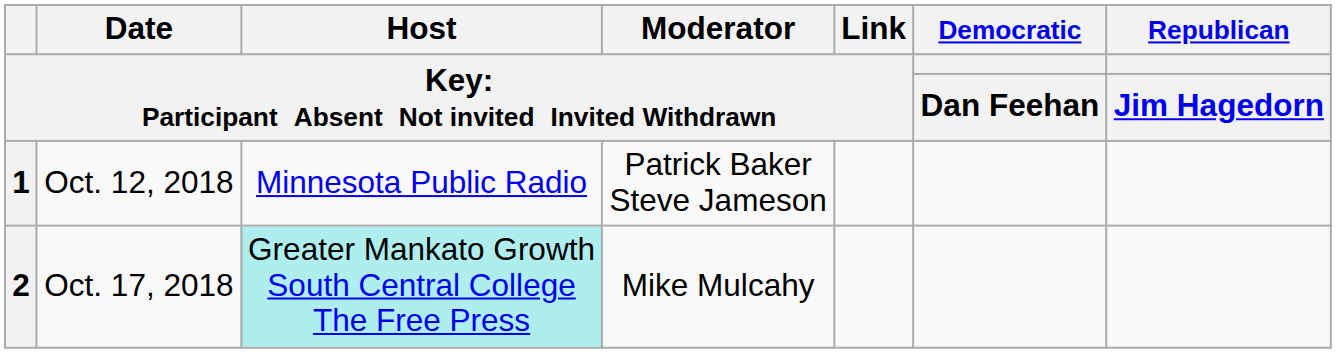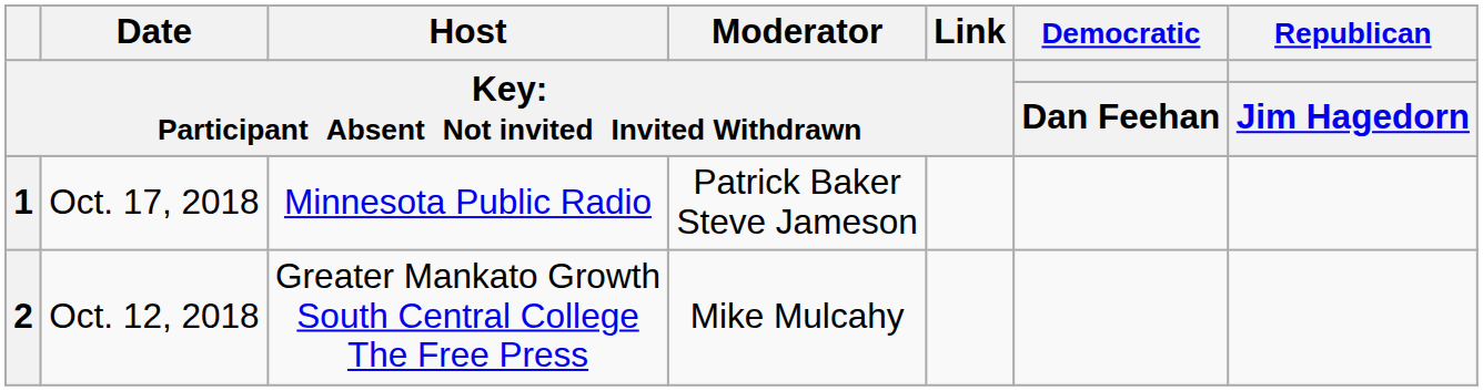1 | column 2: Oct. 12, 2018 -> Oct. 17, 2018
2 | column 2: Oct. 17, 2018 -> Oct. 12, 2018
2 | column 3: paleturquoise background -> no background
